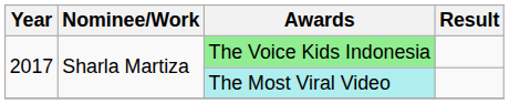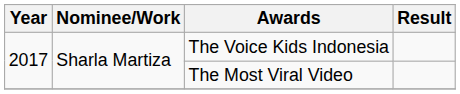The Voice Kids Indonesia | Awards: lightgreen background -> no background
The Most Viral Video | Awards: paleturquoise background -> no background
